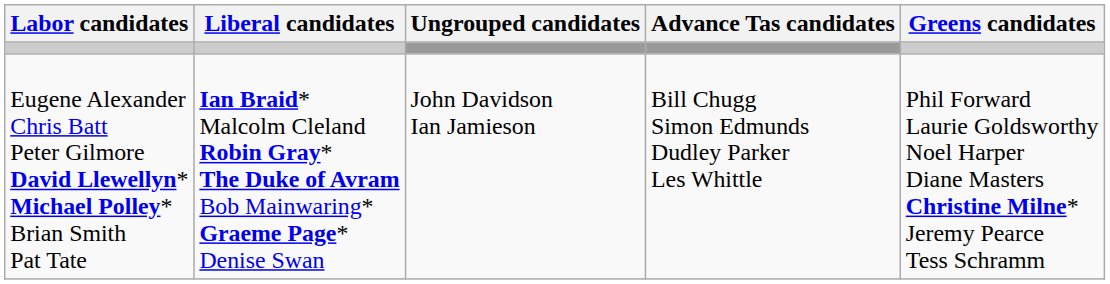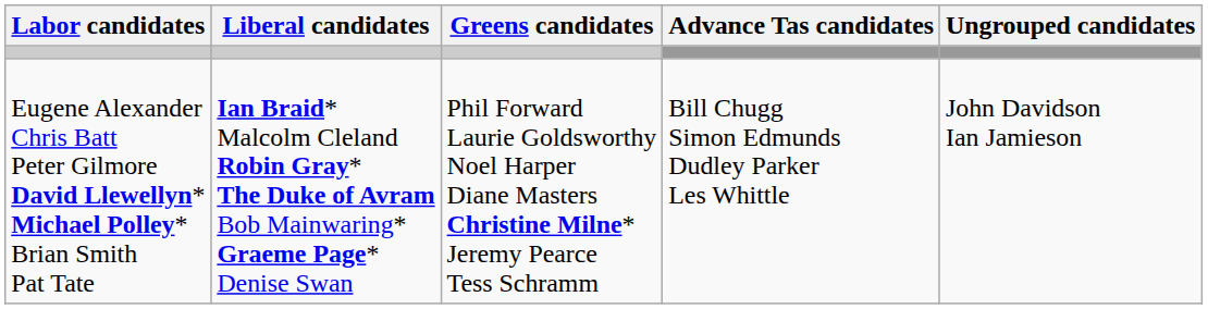columns swapped: Greens candidates <-> Ungrouped candidates
